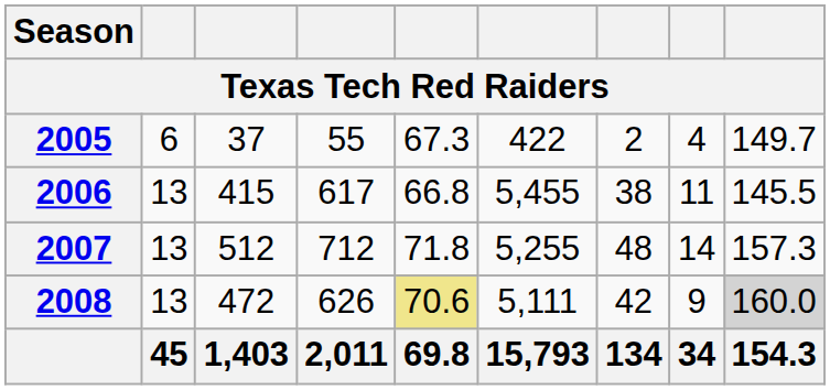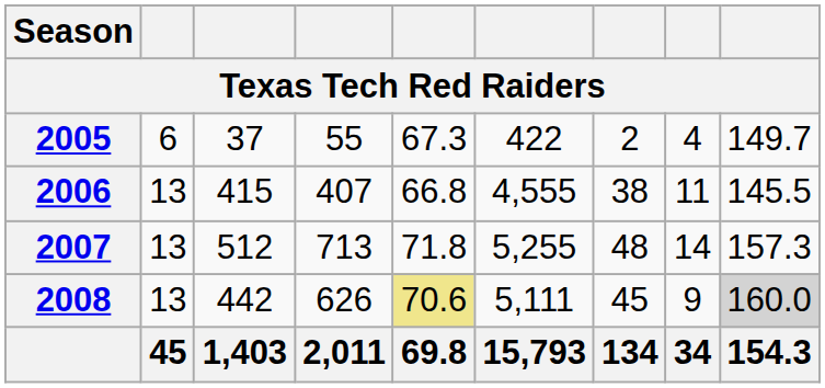2006 | column 4: 617 -> 407
2006 | column 6: 5,455 -> 4,555
2007 | column 4: 712 -> 713
2008 | column 3: 472 -> 442
2008 | column 7: 42 -> 45
